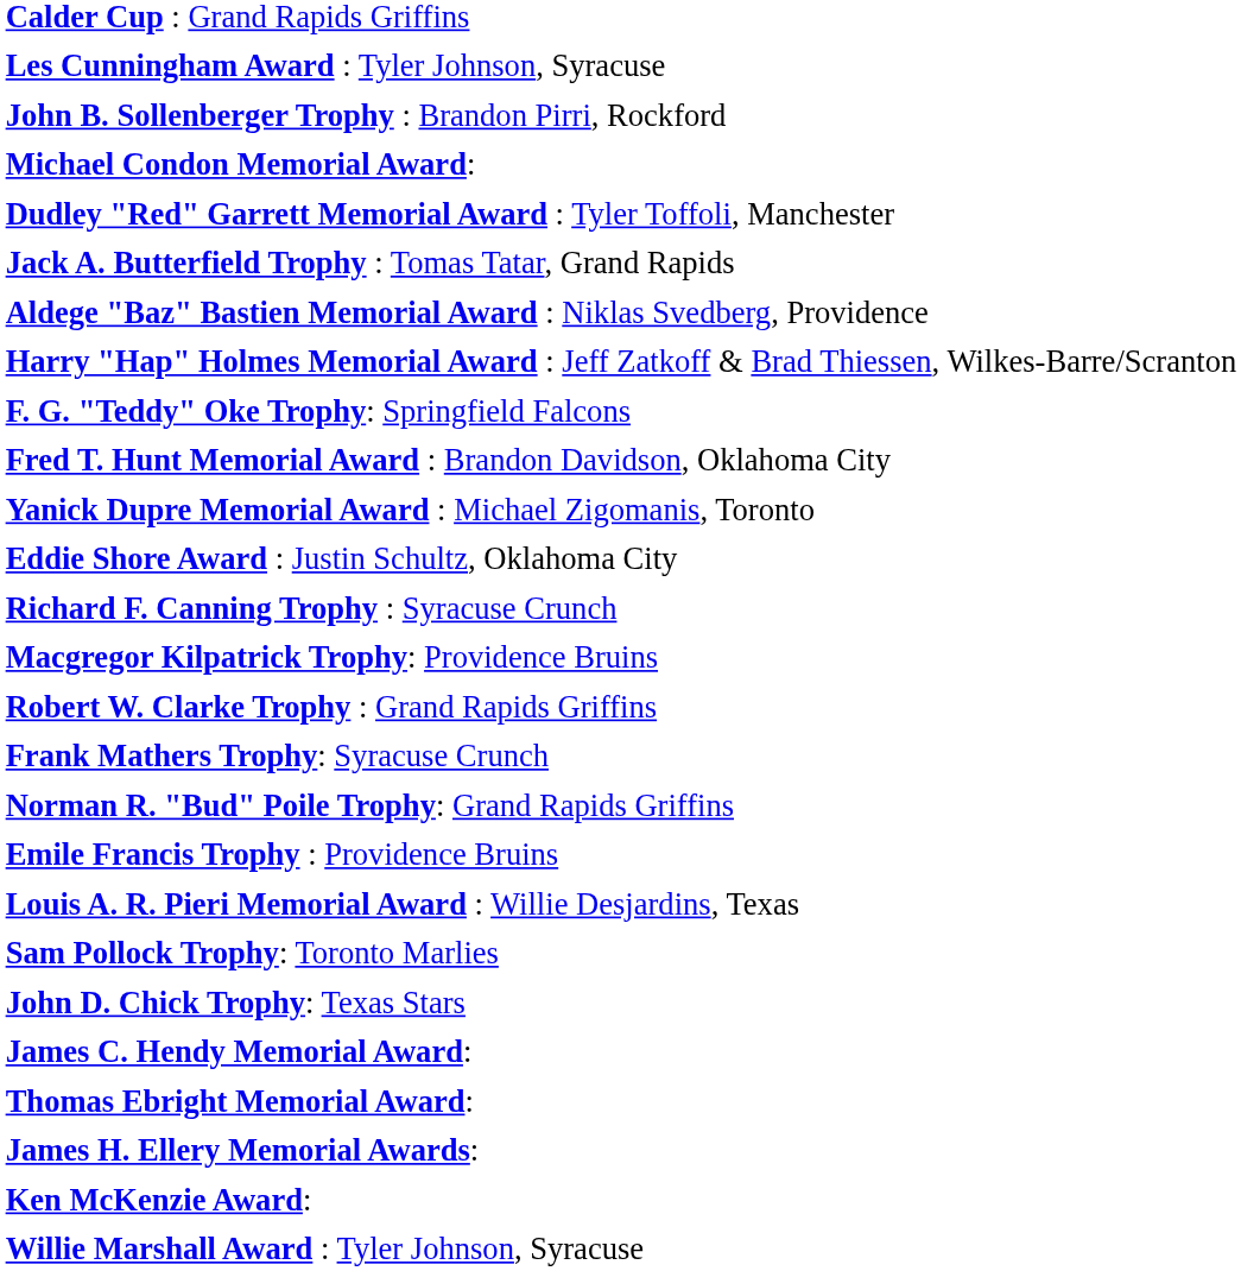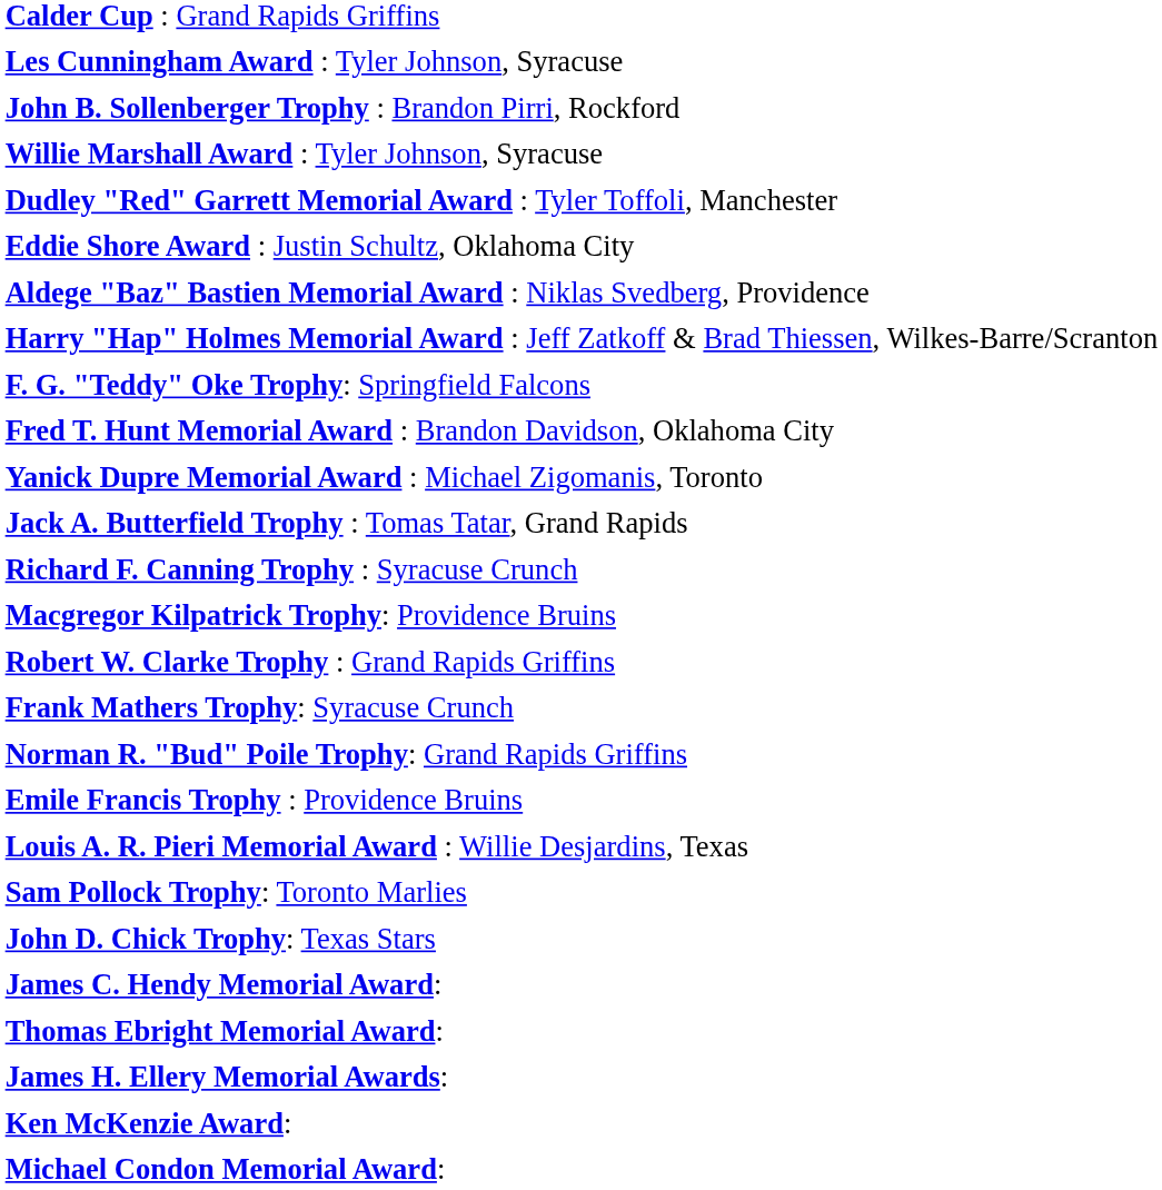row 4 | column 1: Michael Condon Memorial Award: -> Willie Marshall Award : Tyler Johnson, Syracuse
row 6 | column 1: Jack A. Butterfield Trophy : Tomas Tatar, Grand Rapids -> Eddie Shore Award : Justin Schultz, Oklahoma City
row 12 | column 1: Eddie Shore Award : Justin Schultz, Oklahoma City -> Jack A. Butterfield Trophy : Tomas Tatar, Grand Rapids
row 26 | column 1: Willie Marshall Award : Tyler Johnson, Syracuse -> Michael Condon Memorial Award:
